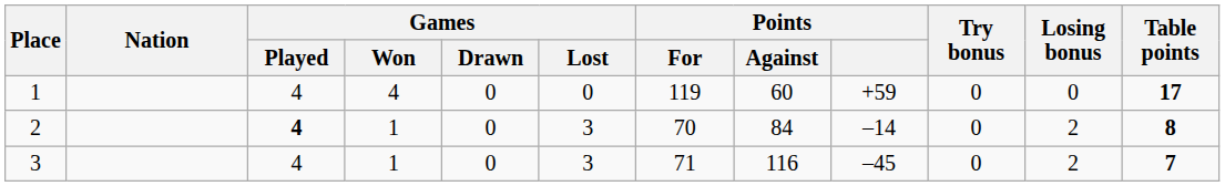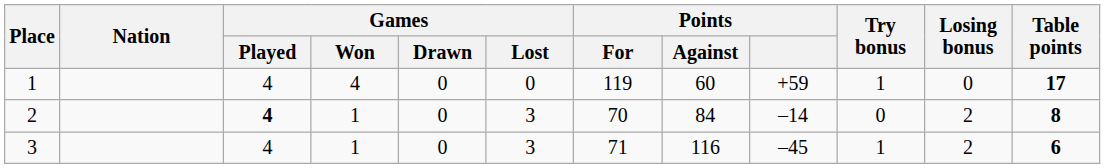row 3 | Try bonus: 0 -> 1
row 5 | Try bonus: 0 -> 1
row 5 | Table points: 7 -> 6
